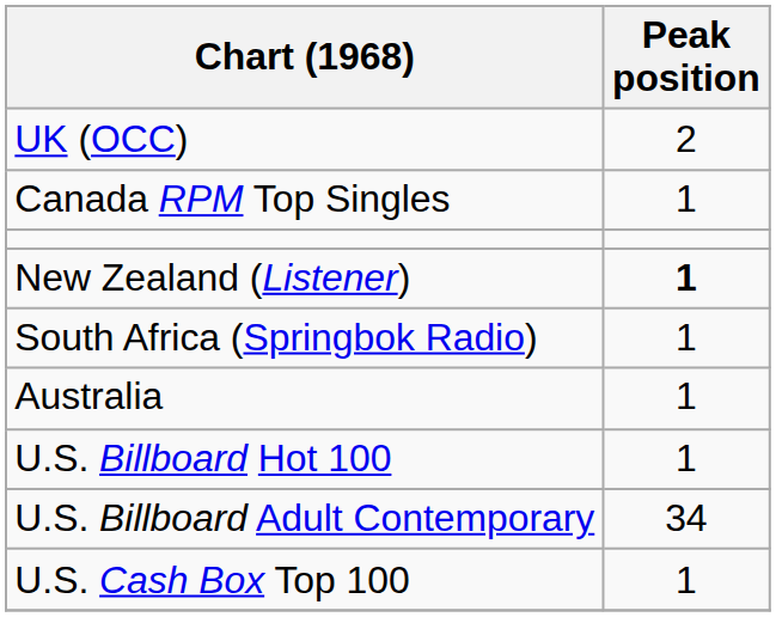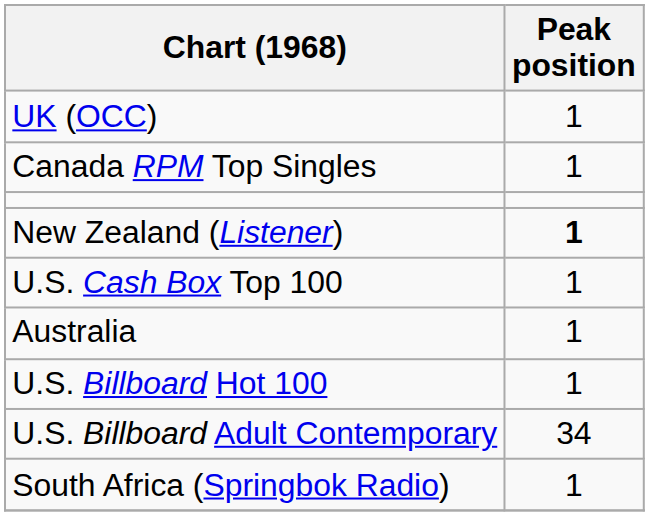row 2 | Peak position: 2 -> 1
row 6 | Chart (1968): South Africa (Springbok Radio) -> U.S. Cash Box Top 100
row 10 | Chart (1968): U.S. Cash Box Top 100 -> South Africa (Springbok Radio)
